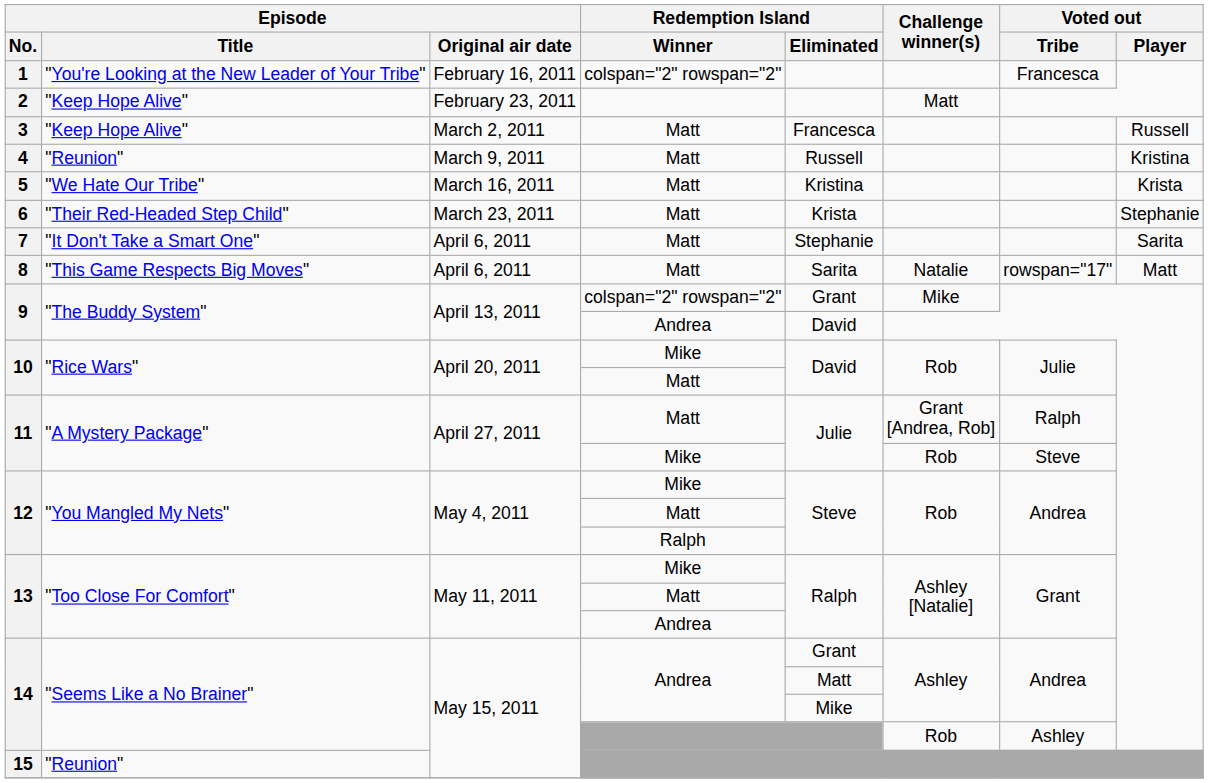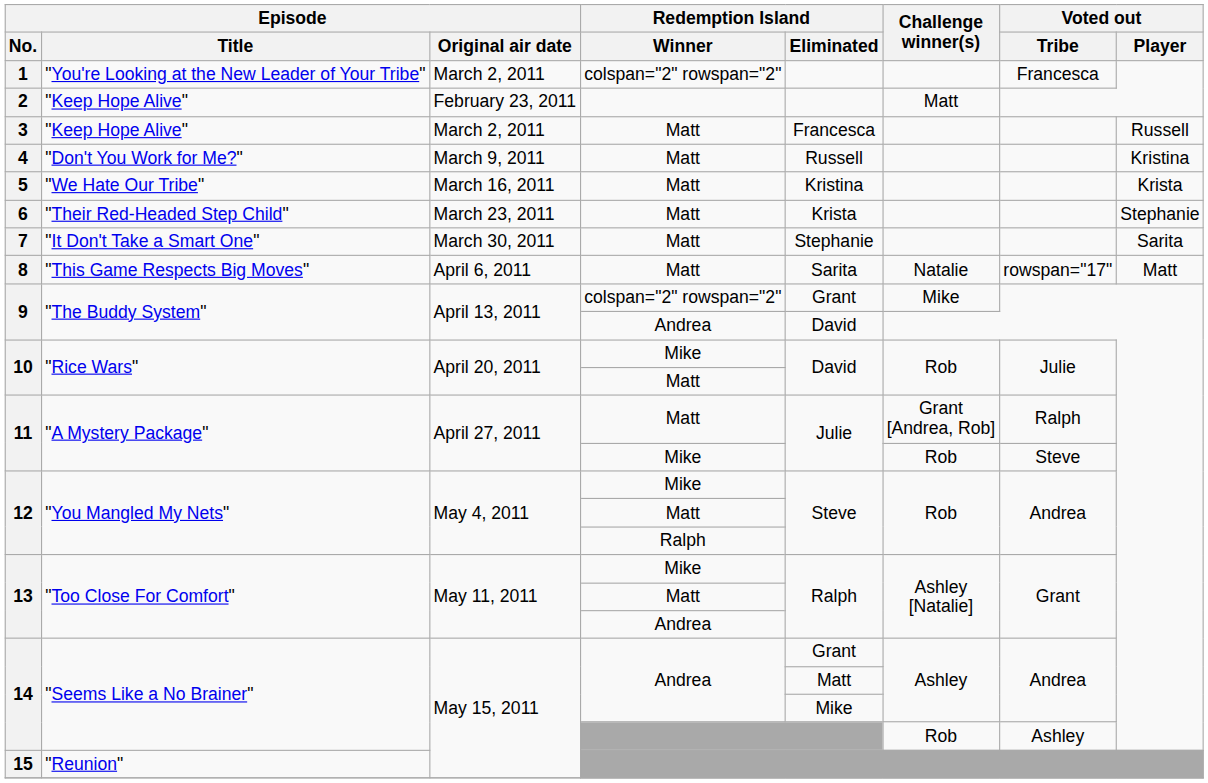1 | Episode / Original air date: February 16, 2011 -> March 2, 2011
4 | Episode / Title: "Reunion" -> "Don't You Work for Me?"
7 | Episode / Original air date: April 6, 2011 -> March 30, 2011
